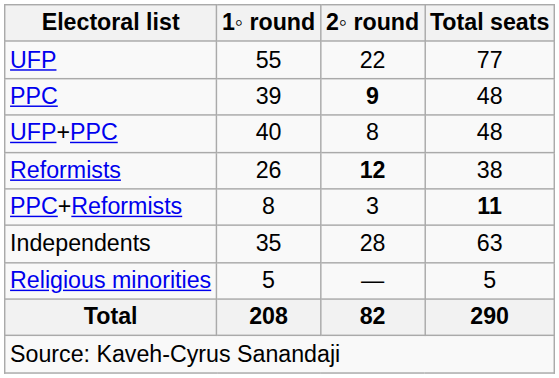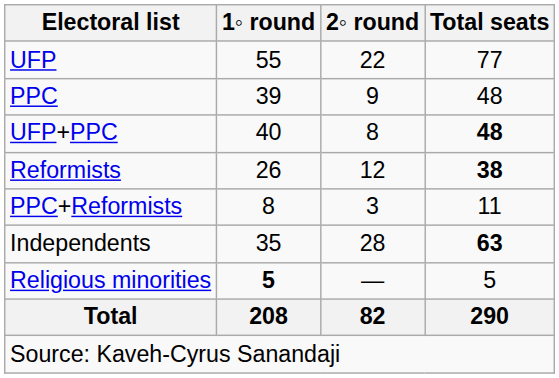PPC | 2◦ round: bold -> normal
UFP+PPC | Total seats: normal -> bold
Reformists | 2◦ round: bold -> normal
Reformists | Total seats: normal -> bold
PPC+Reformists | Total seats: bold -> normal
Independents | Total seats: normal -> bold
Religious minorities | 1◦ round: normal -> bold
